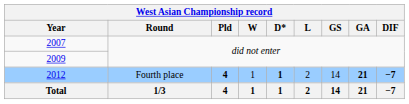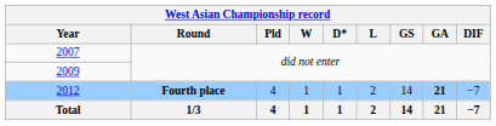2012 | Round: normal -> bold
2012 | Pld: bold -> normal
2012 | D*: bold -> normal
2012 | DIF: bold -> normal
